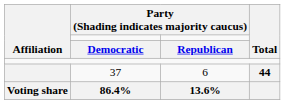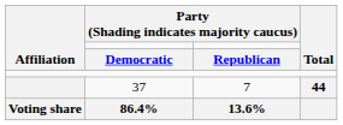44 | column 3: 6 -> 7
